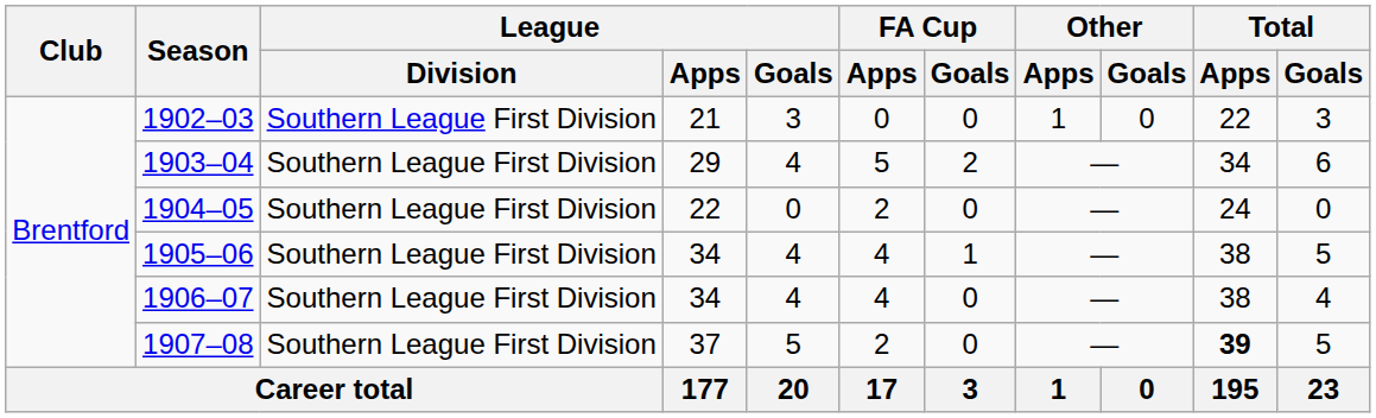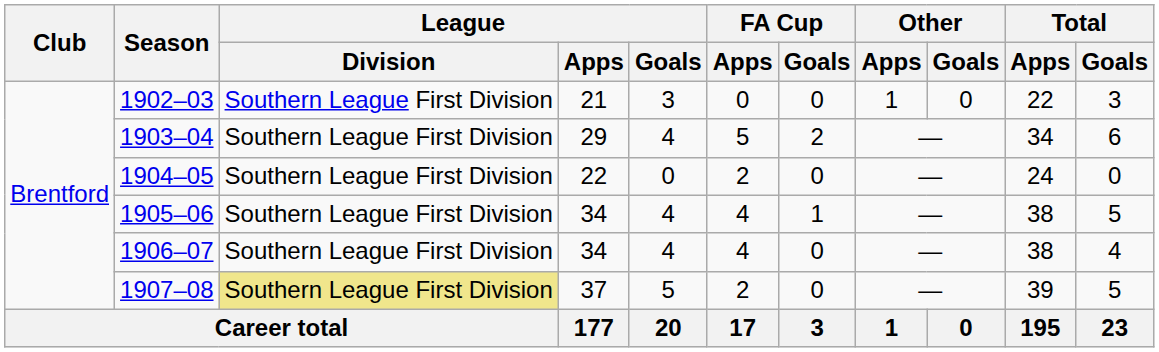1907–08 | League / Division: no background -> khaki background
1907–08 | Total / Apps: bold -> normal
